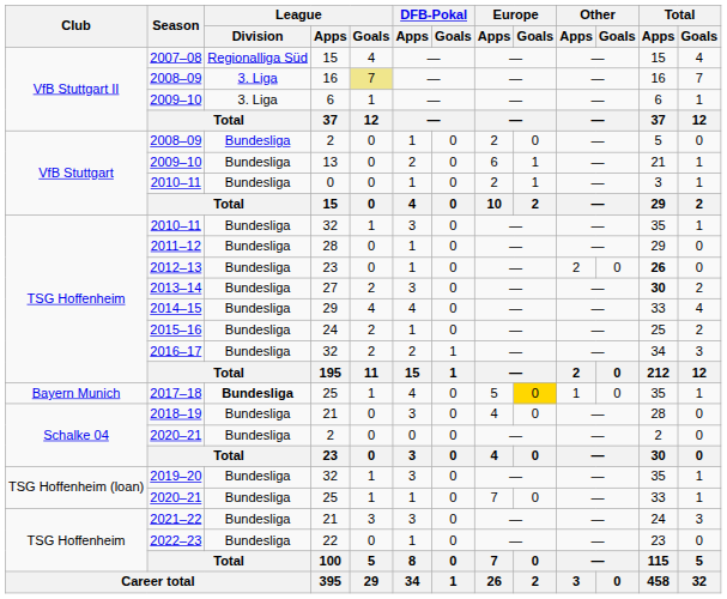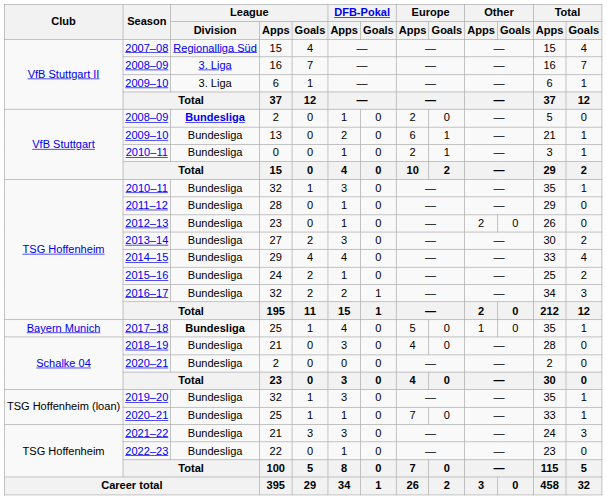2008–09 / 16 | League / Goals: khaki background -> no background
2008–09 / 2 | League / Division: normal -> bold
2012–13 | Total / Apps: bold -> normal
2013–14 | Total / Apps: bold -> normal
2017–18 | Europe / Goals: gold background -> no background
